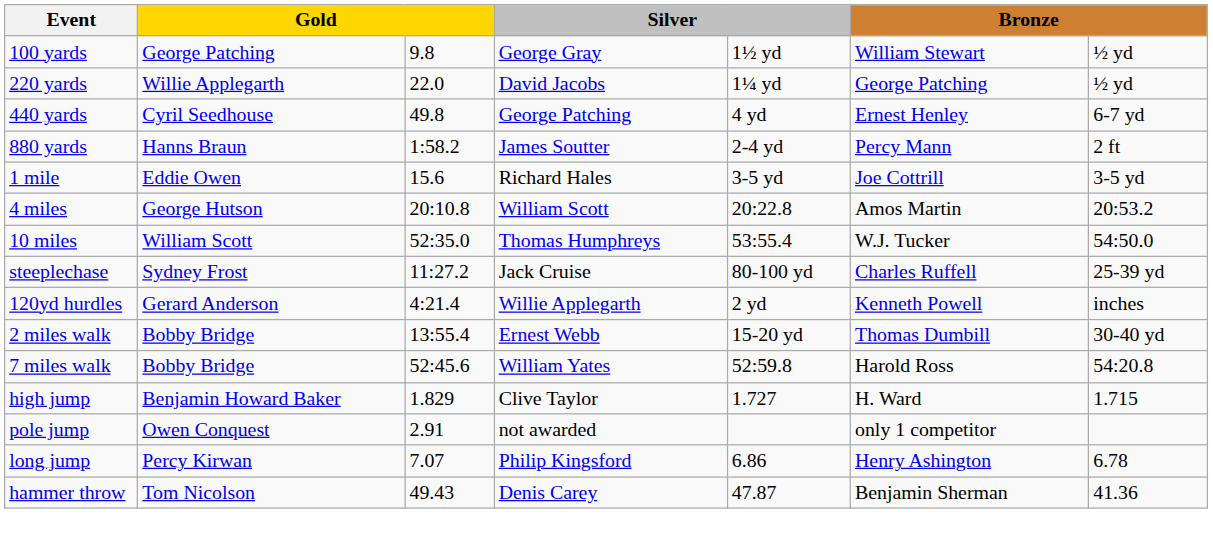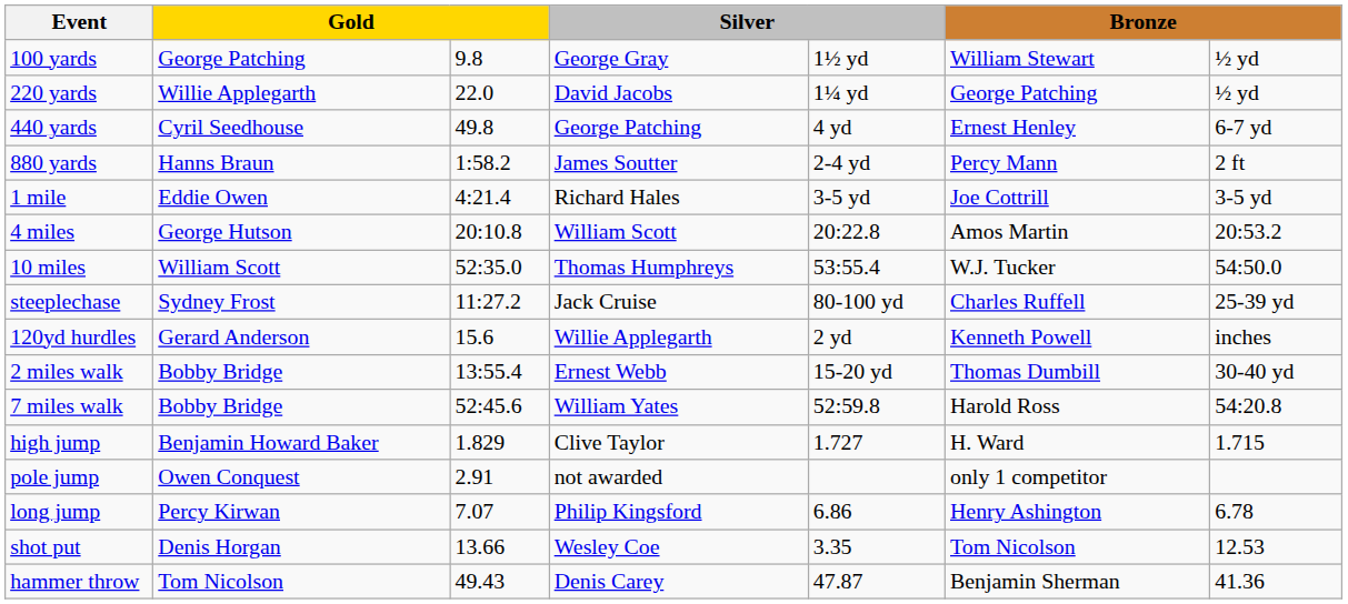1 mile | column 3: 15.6 -> 4:21.4
120yd hurdles | column 3: 4:21.4 -> 15.6
+ row: shot put | Denis Horgan | 13.66 | Wesley Coe | 3.35 | Tom Nicolson | 12.53
